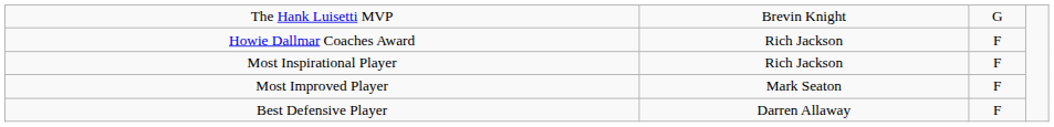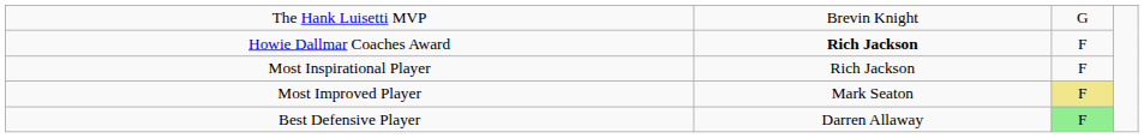Howie Dallmar Coaches Award | column 2: normal -> bold
Most Improved Player | column 3: no background -> khaki background
Best Defensive Player | column 3: no background -> lightgreen background
